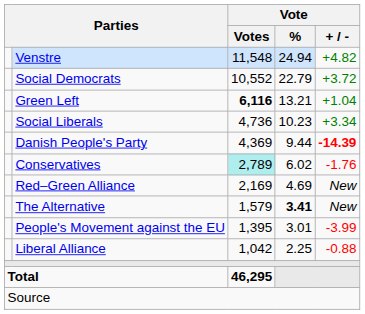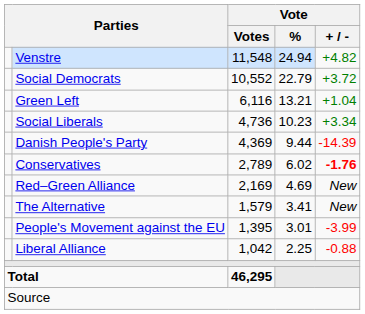Green Left | Vote / Votes: bold -> normal
Danish People's Party | Vote / + / -: bold -> normal
Conservatives | Vote / Votes: paleturquoise background -> no background
Conservatives | Vote / + / -: normal -> bold
The Alternative | Vote / %: bold -> normal
